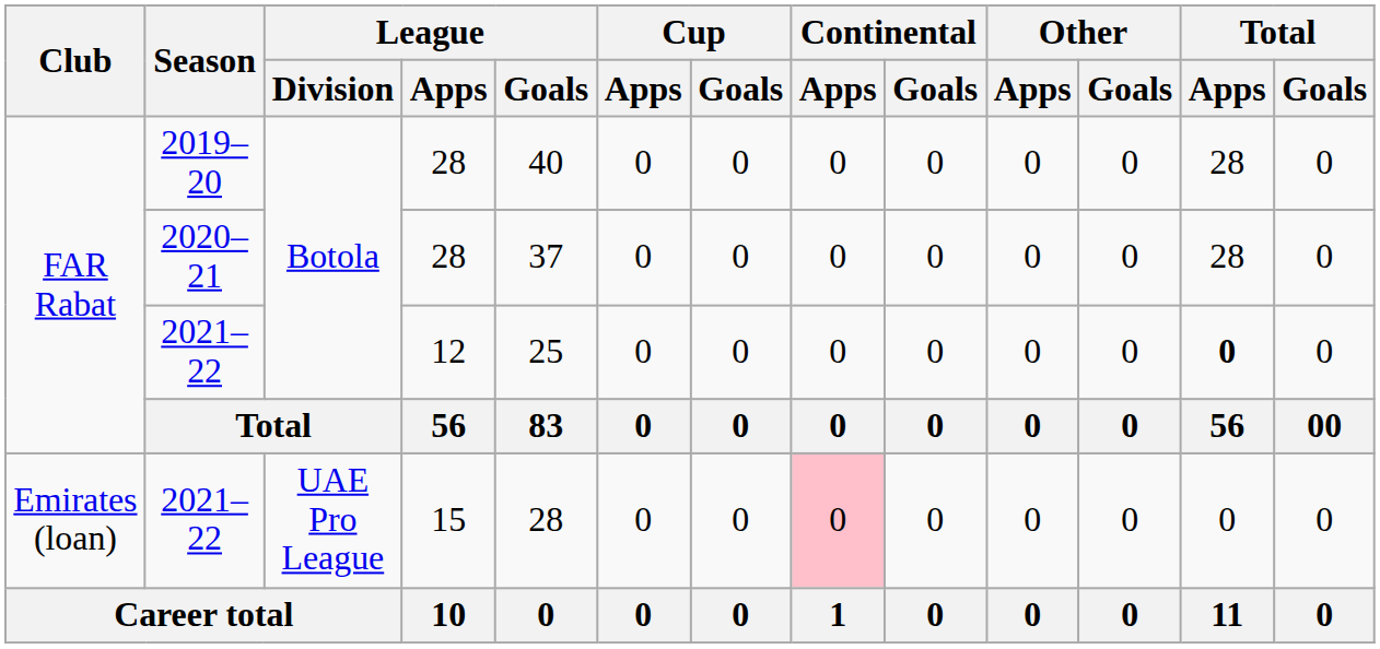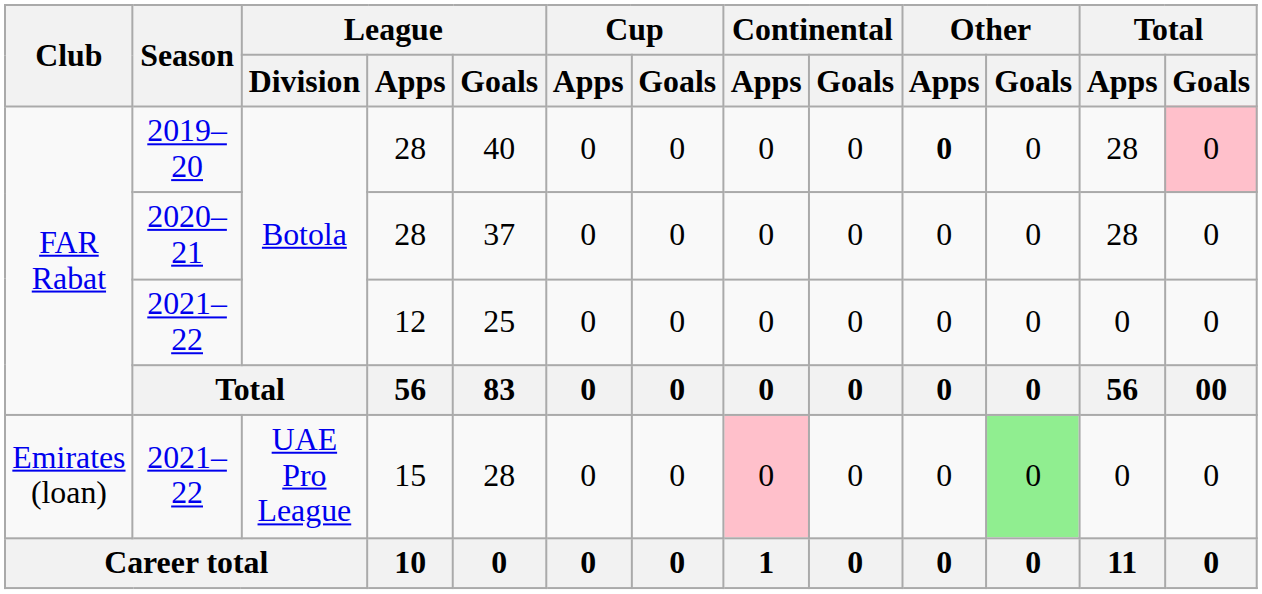2019–20 | Other / Apps: normal -> bold
2019–20 | Total / Goals: no background -> pink background
2021–22 / 12 | Total / Apps: bold -> normal
2021–22 / 15 | Other / Goals: no background -> lightgreen background
